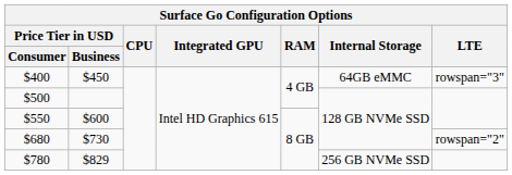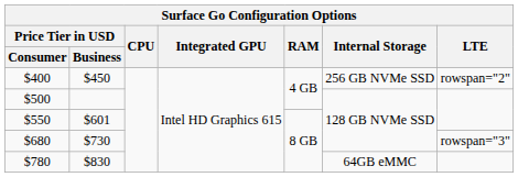$400 | Internal Storage: 64GB eMMC -> 256 GB NVMe SSD
$400 | LTE: rowspan="3" -> rowspan="2"
$550 | Price Tier in USD / Business: $600 -> $601
$680 | LTE: rowspan="2" -> rowspan="3"
$780 | Price Tier in USD / Business: $829 -> $830
$780 | Internal Storage: 256 GB NVMe SSD -> 64GB eMMC
